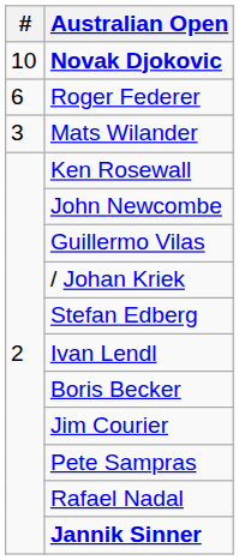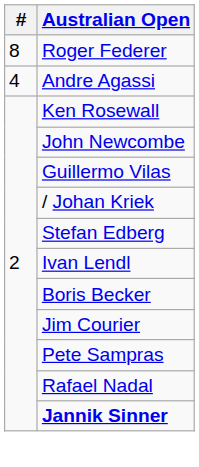- row: 10 | Novak Djokovic
Roger Federer | #: 6 -> 8
+ row: 4 | Andre Agassi
- row: 3 | Mats Wilander
